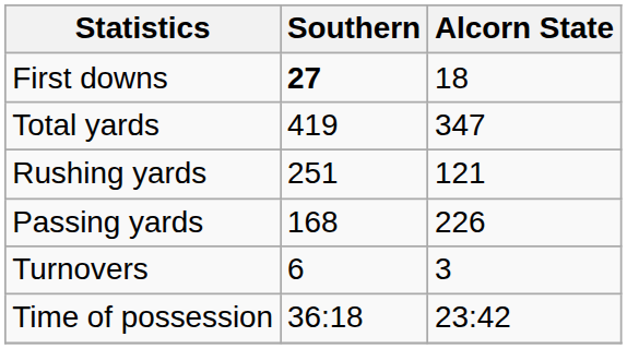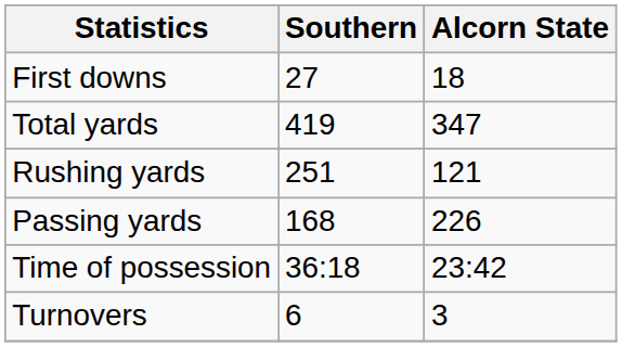First downs | Southern: bold -> normal
rows swapped: Turnovers <-> Time of possession
